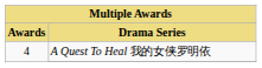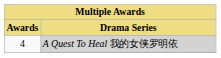A Quest To Heal 我的女侠罗明依 | Drama Series: no background -> lightgrey background
